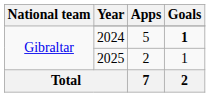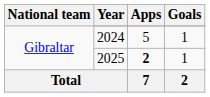2024 | Goals: bold -> normal
2025 | Apps: normal -> bold
